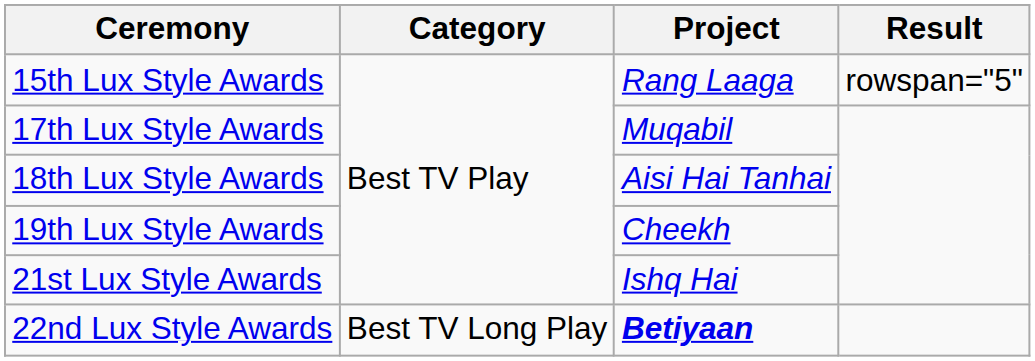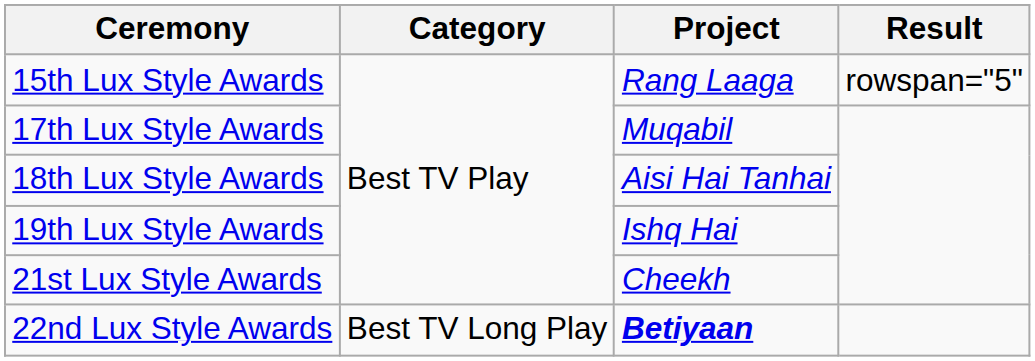19th Lux Style Awards | Project: Cheekh -> Ishq Hai
21st Lux Style Awards | Project: Ishq Hai -> Cheekh
